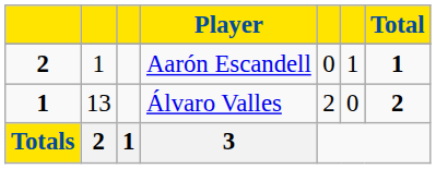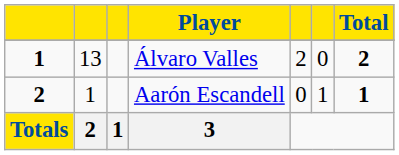rows swapped: Álvaro Valles <-> Aarón Escandell
